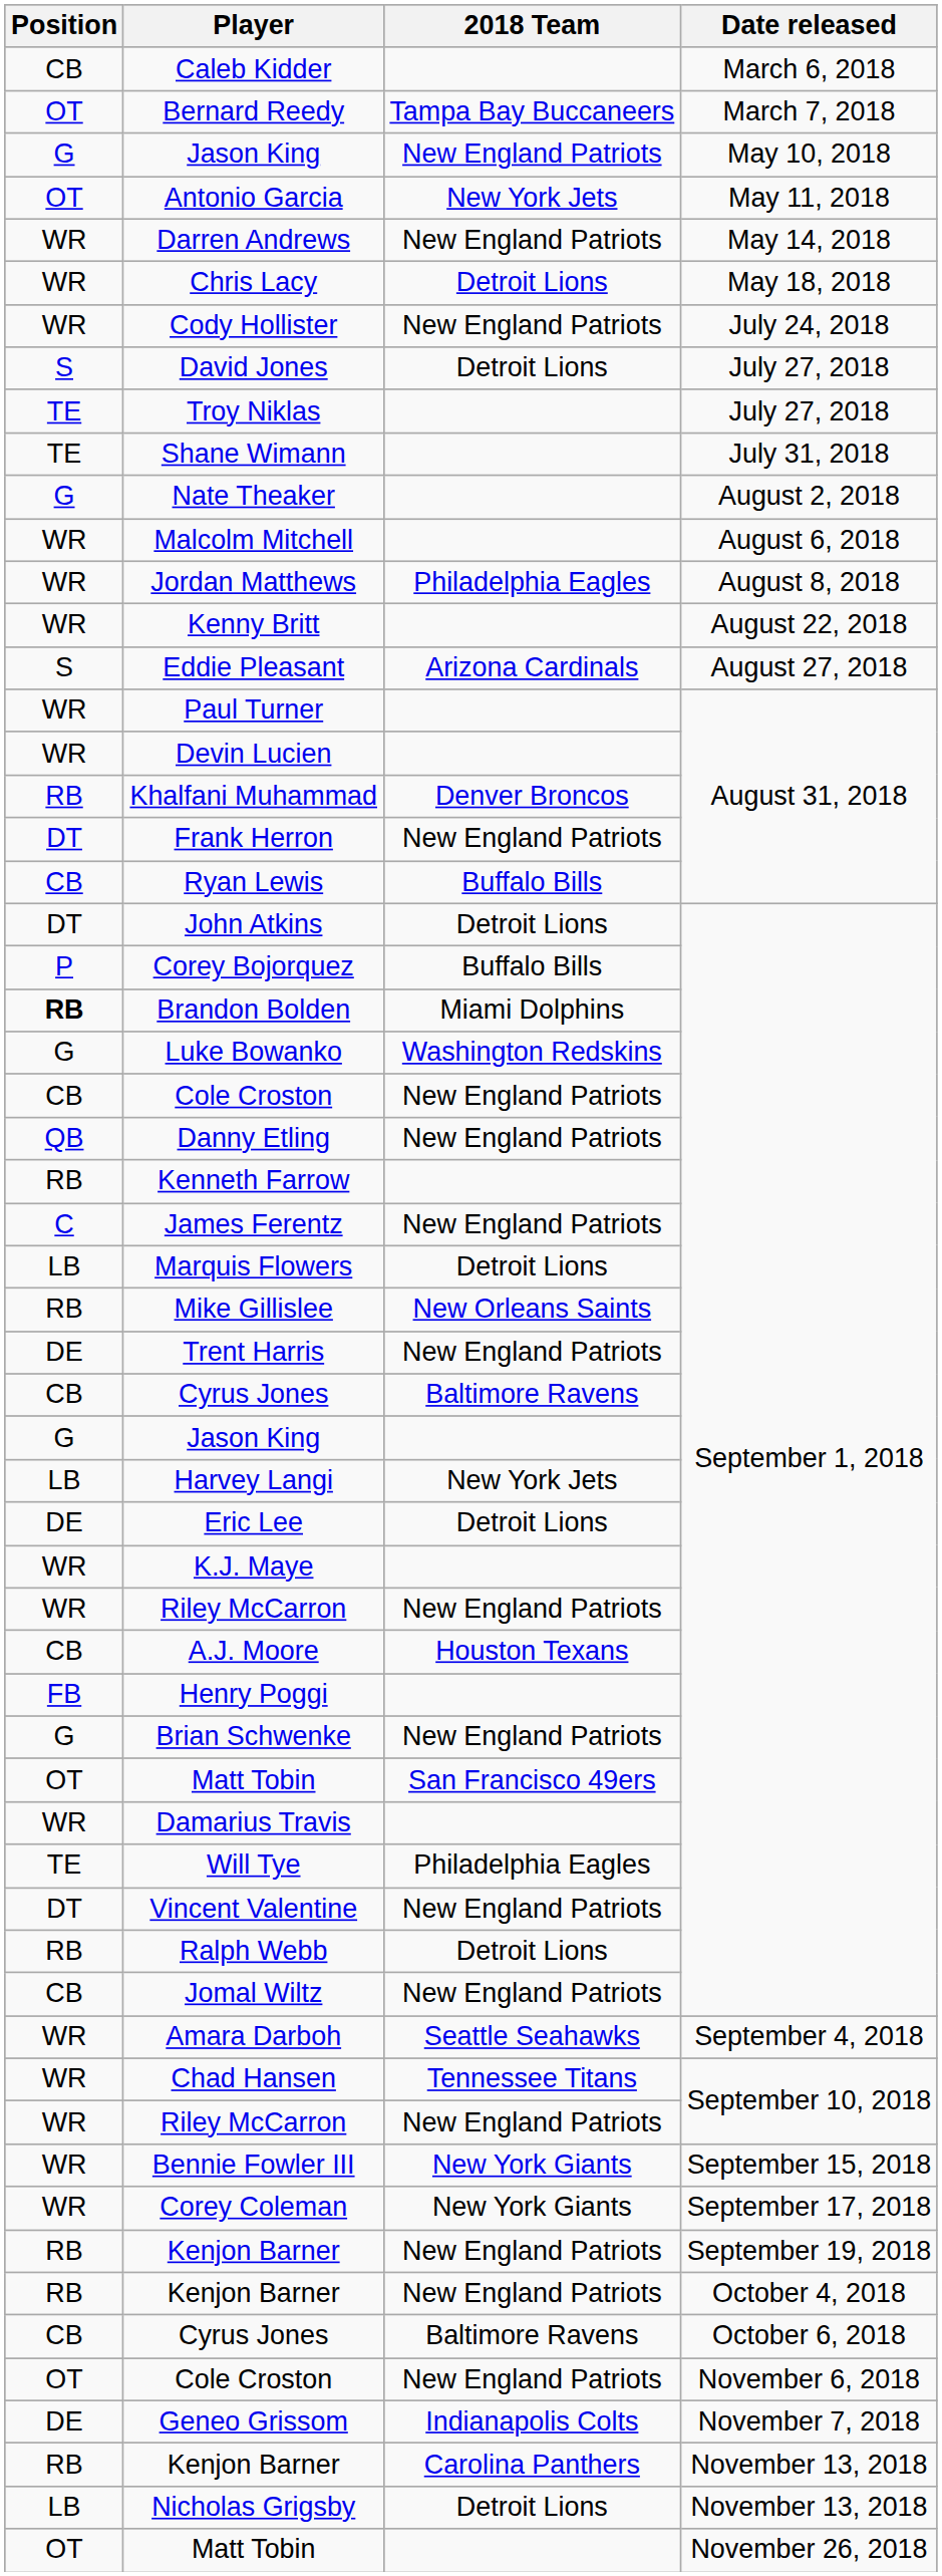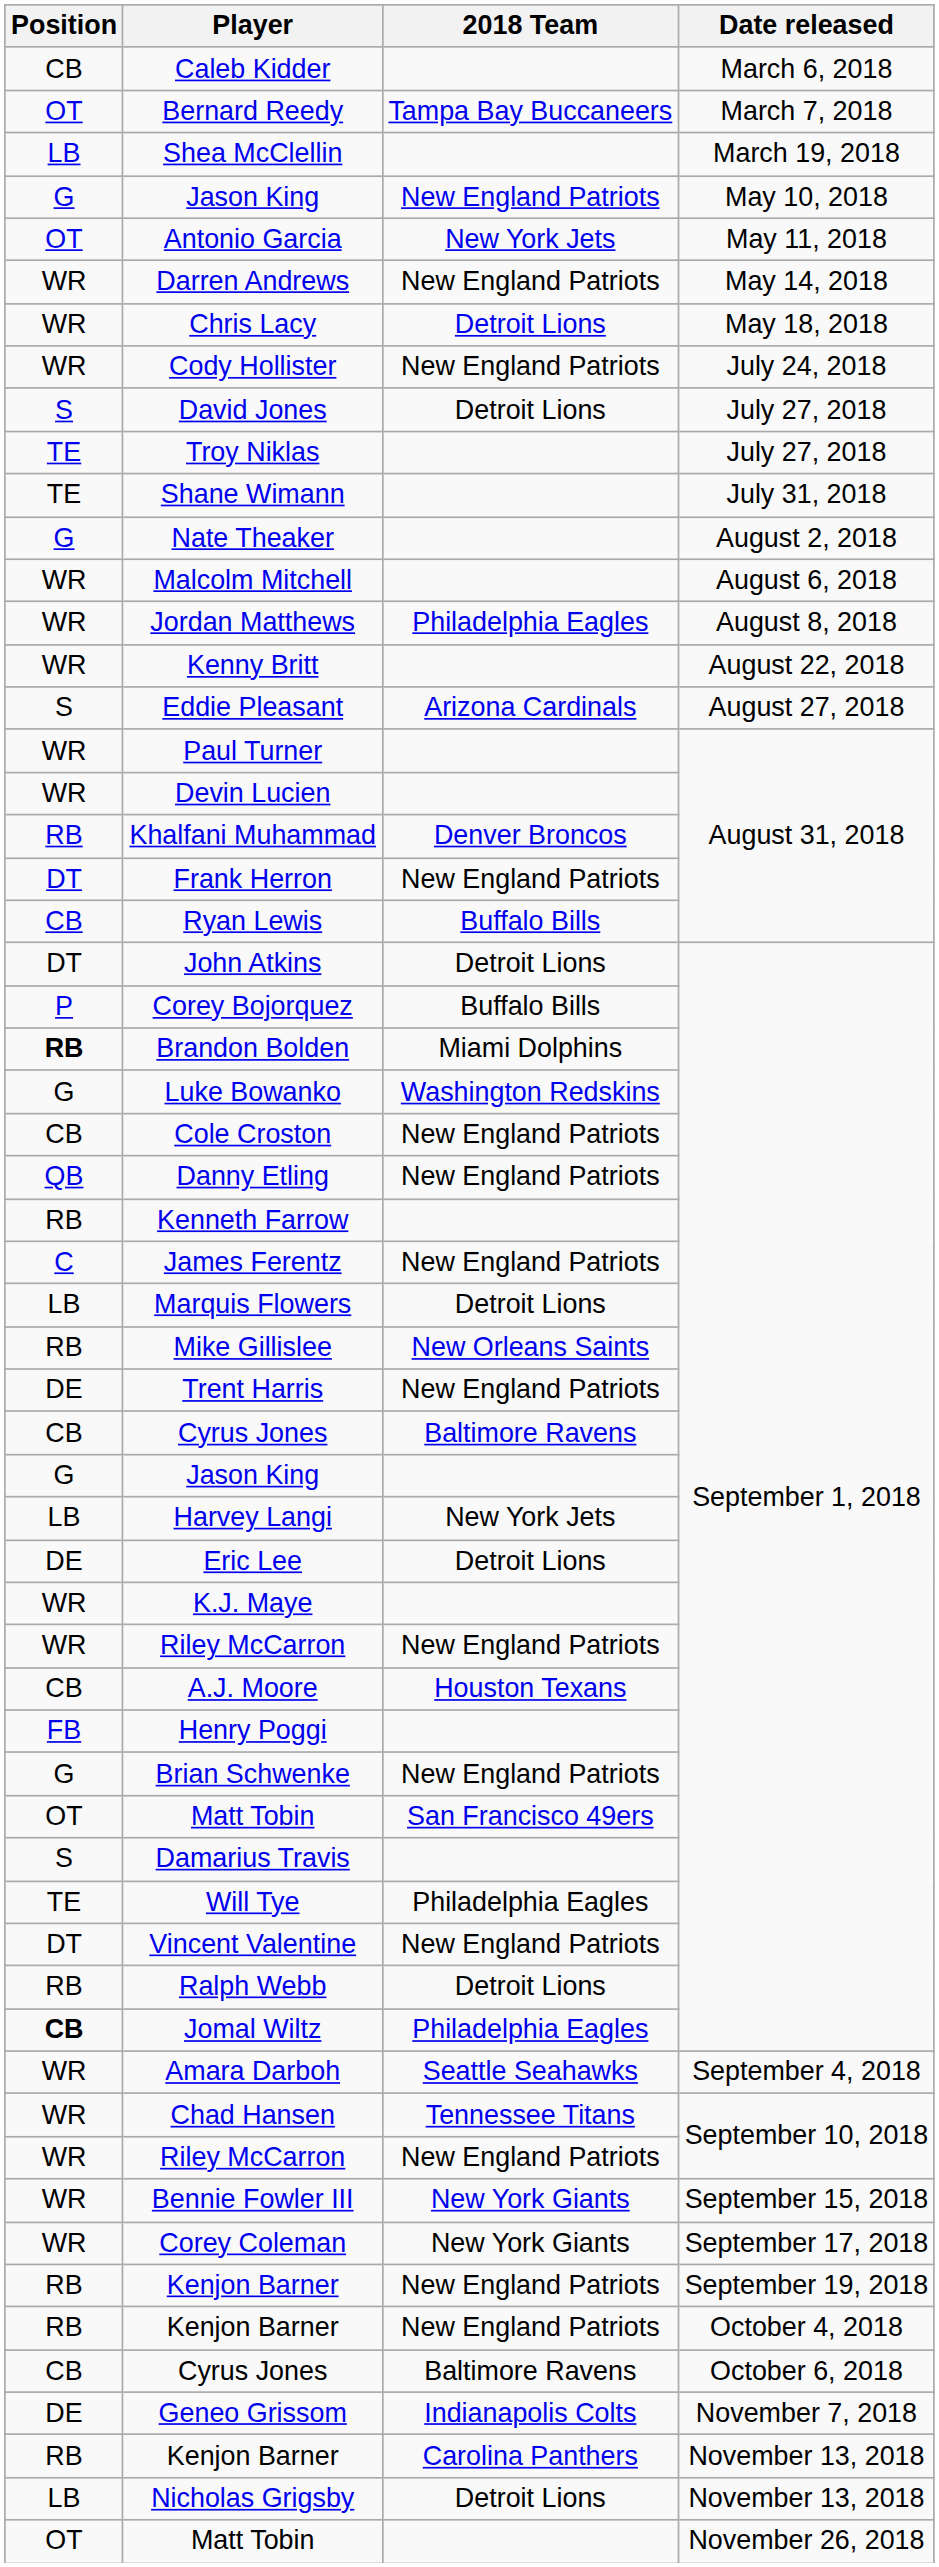+ row: LB | Shea McClellin | March 19, 2018
Damarius Travis | Position: WR -> S
Jomal Wiltz | Position: normal -> bold
Jomal Wiltz | 2018 Team: New England Patriots -> Philadelphia Eagles
- row: OT | Cole Croston | New England Patriots | November 6, 2018
